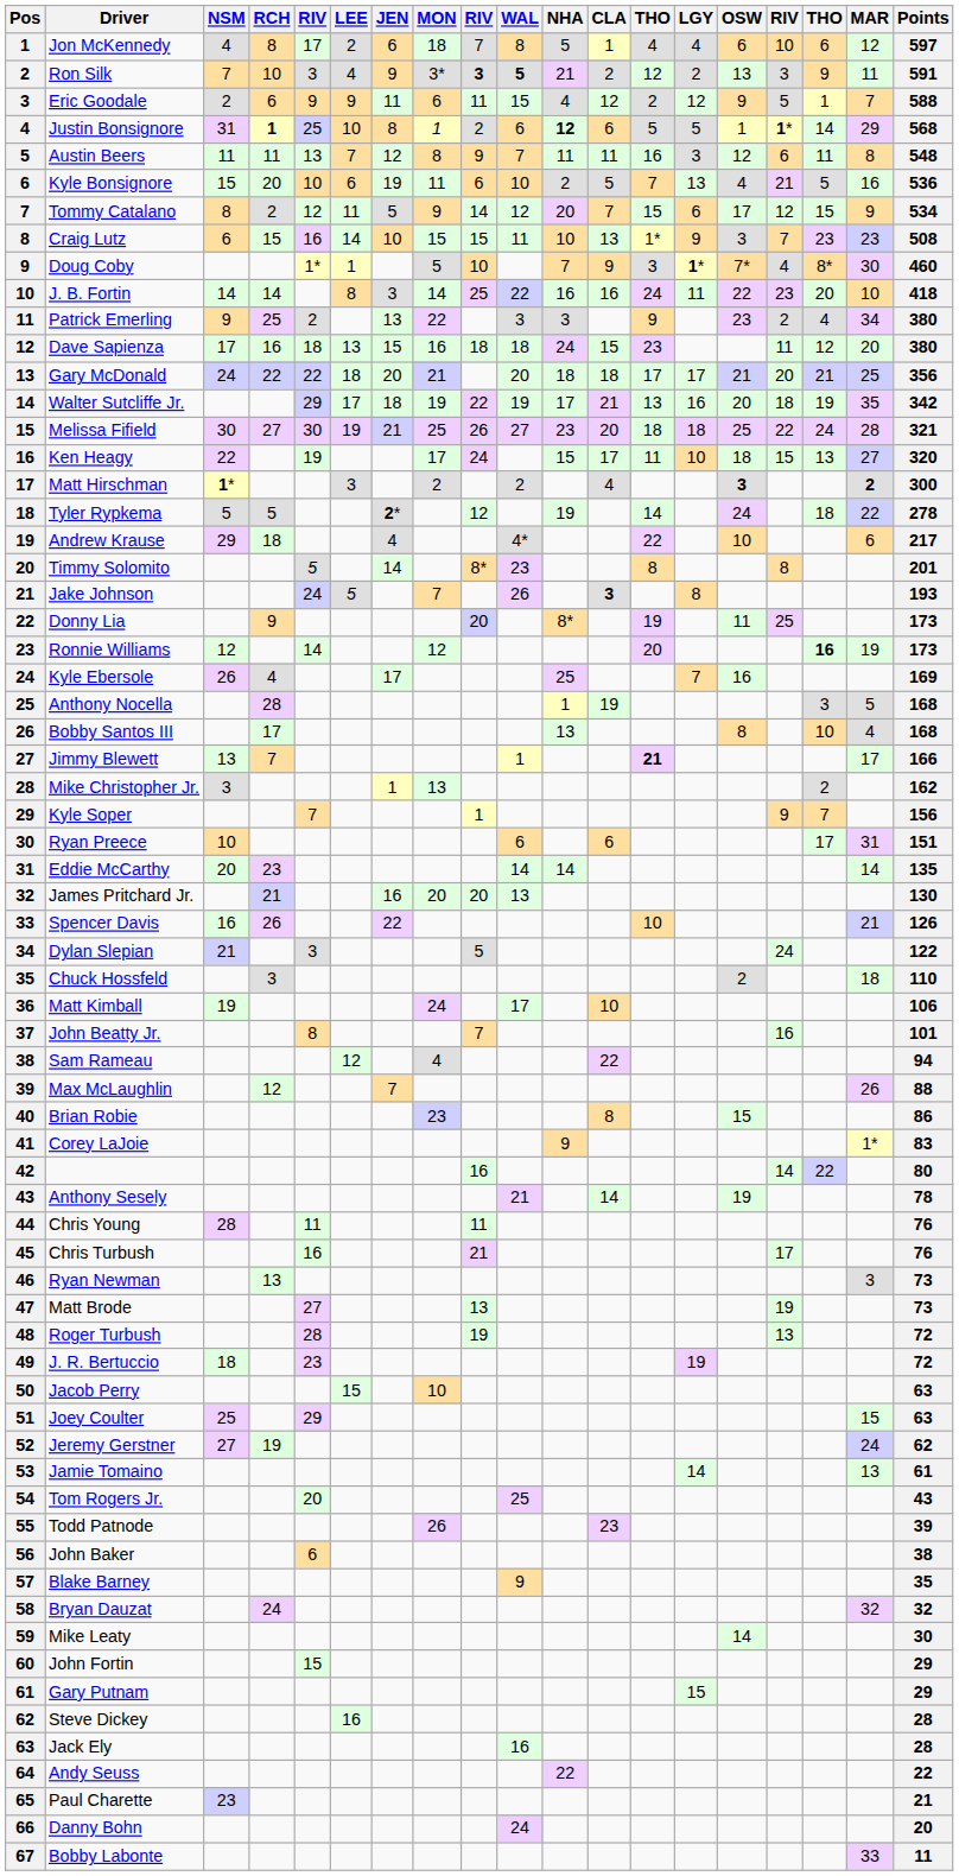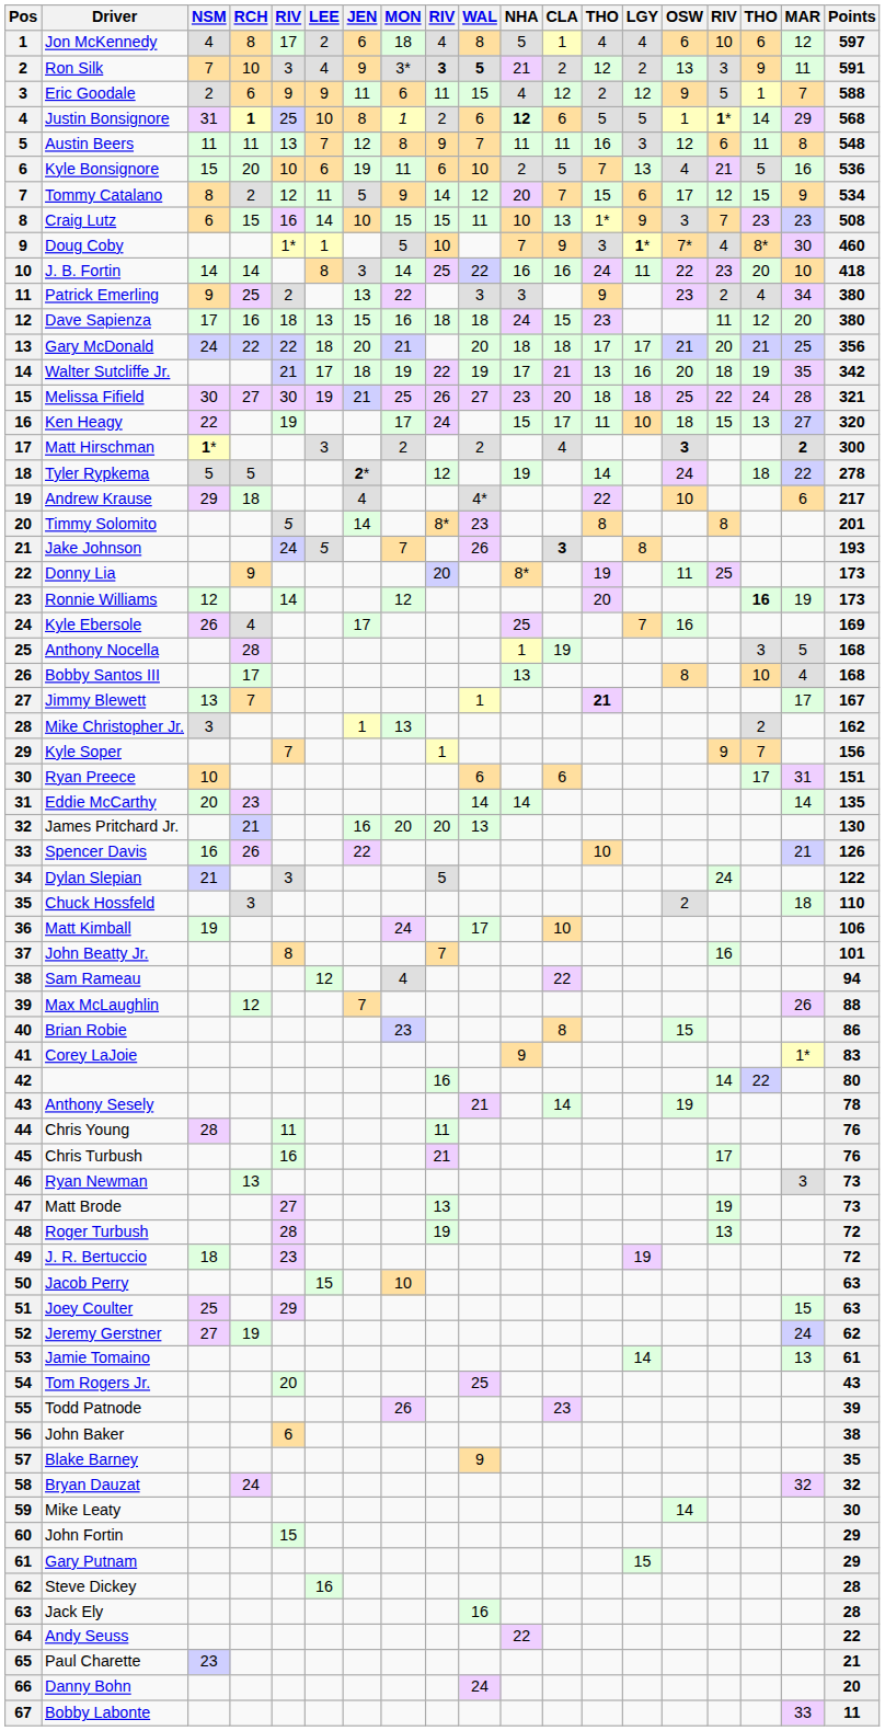Jon McKennedy | column 9: 7 -> 4
Walter Sutcliffe Jr. | column 5: 29 -> 21
Jimmy Blewett | Points: 166 -> 167
